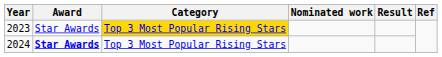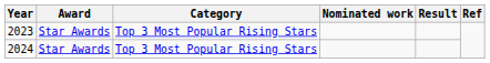2023 | Category: gold background -> no background
2024 | Award: bold -> normal
